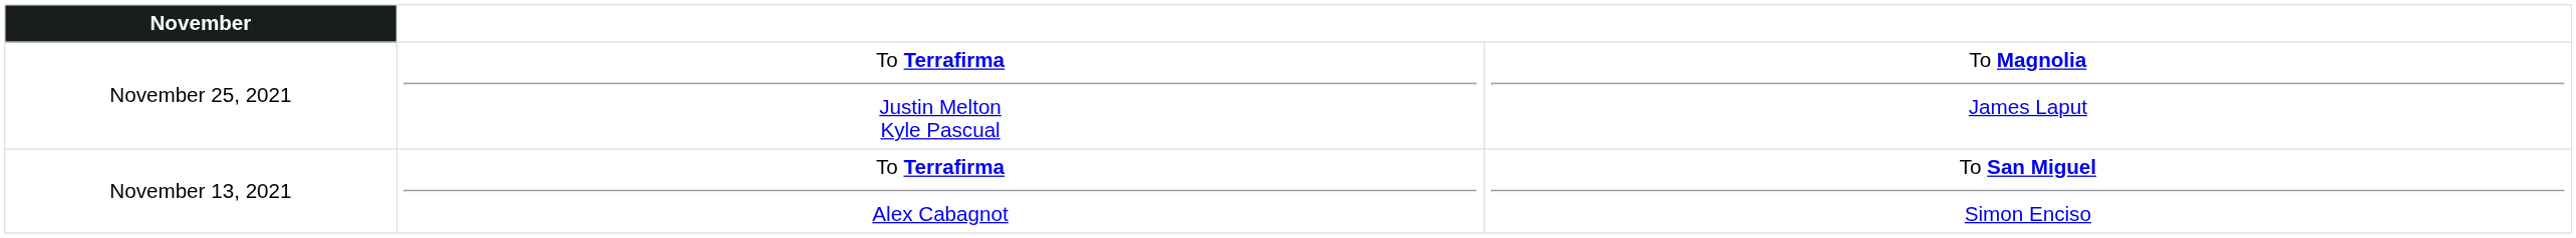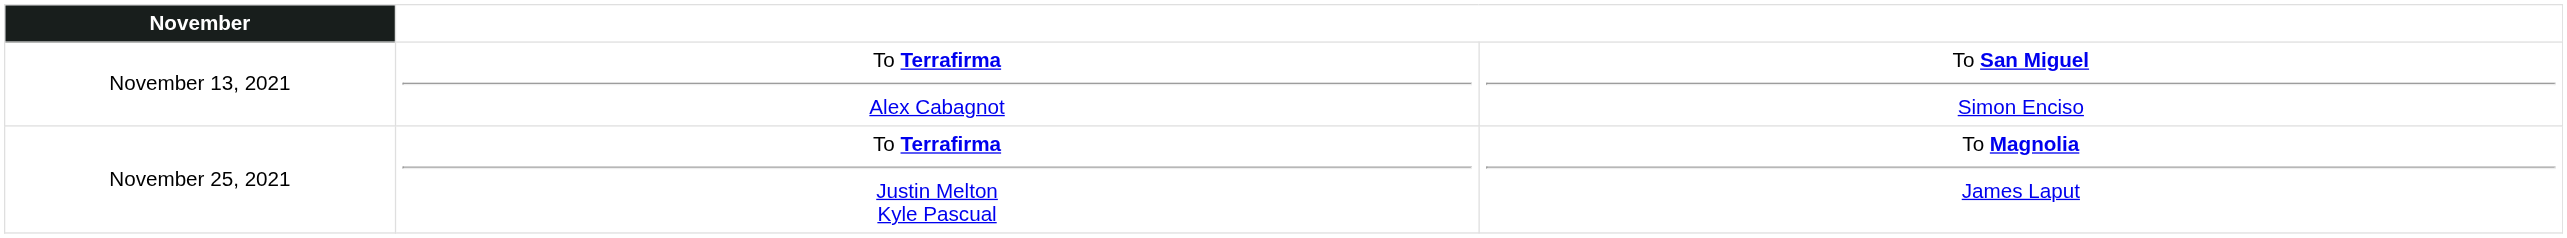rows swapped: November 13, 2021 <-> November 25, 2021
